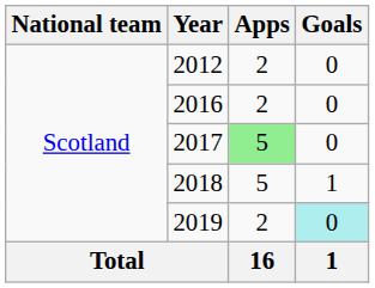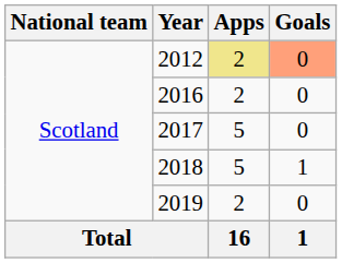2012 | Apps: no background -> khaki background
2012 | Goals: no background -> lightsalmon background
2017 | Apps: lightgreen background -> no background
2019 | Goals: paleturquoise background -> no background
